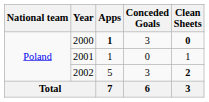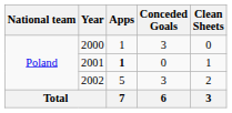2000 | Apps: bold -> normal
2000 | Clean Sheets: bold -> normal
2001 | Apps: normal -> bold
2002 | Clean Sheets: bold -> normal
